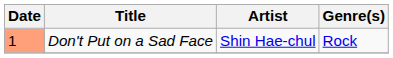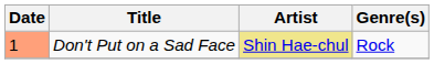Don't Put on a Sad Face | Artist: no background -> khaki background
